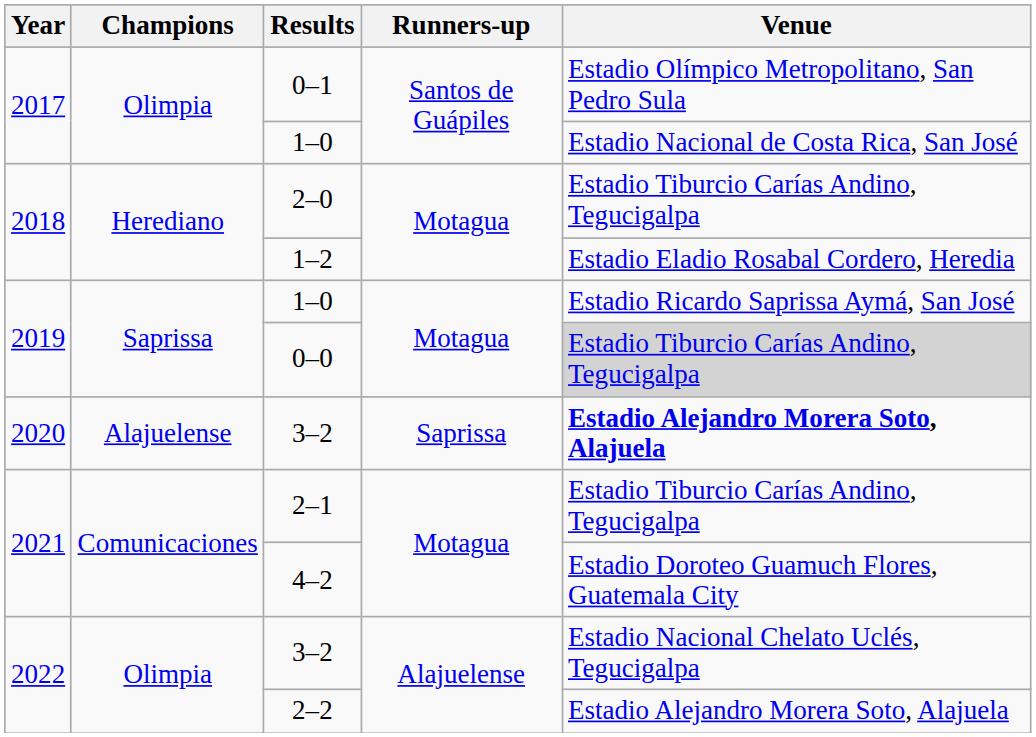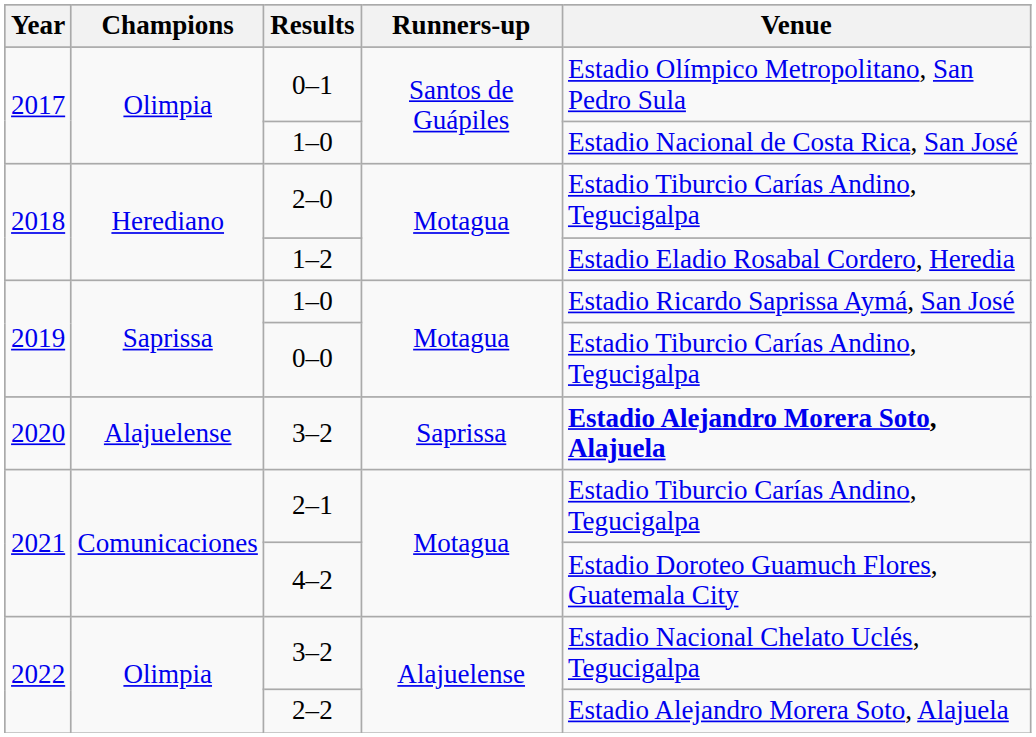0–0 | Venue: lightgrey background -> no background
